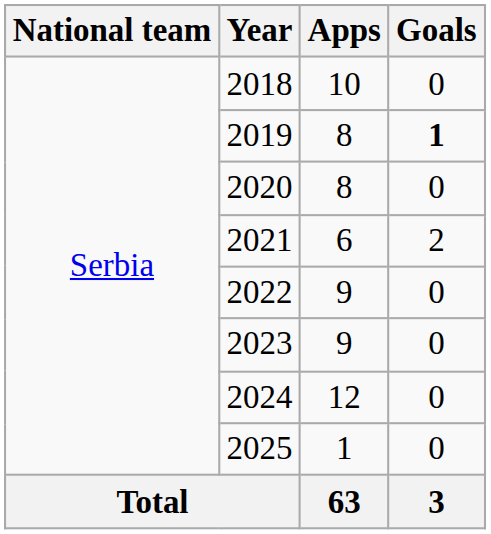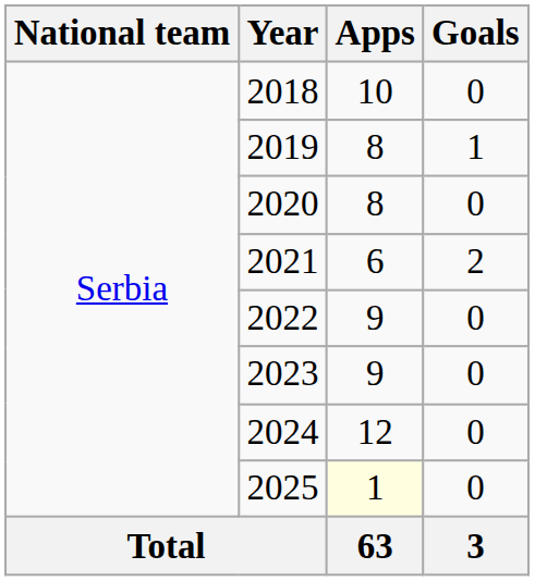2019 | Goals: bold -> normal
2025 | Apps: no background -> lightyellow background
